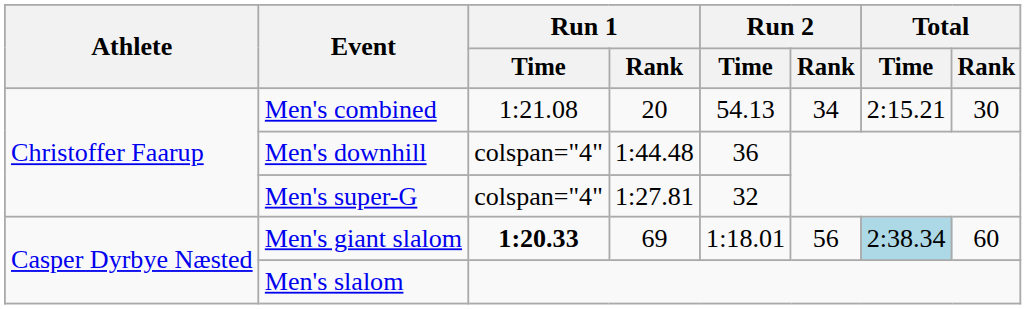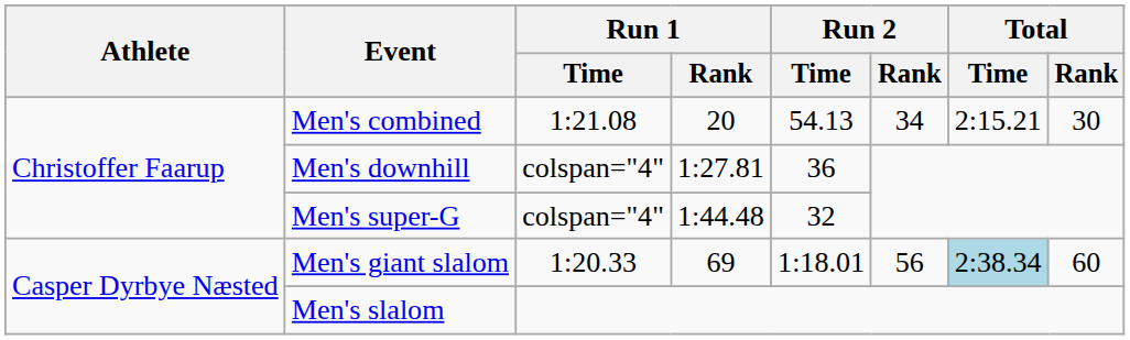Men's downhill | Run 1 / Rank: 1:44.48 -> 1:27.81
Men's super-G | Run 1 / Rank: 1:27.81 -> 1:44.48
Men's giant slalom | Run 1 / Time: bold -> normal
